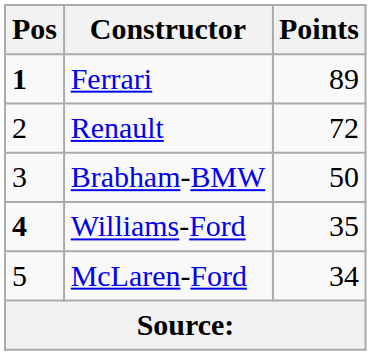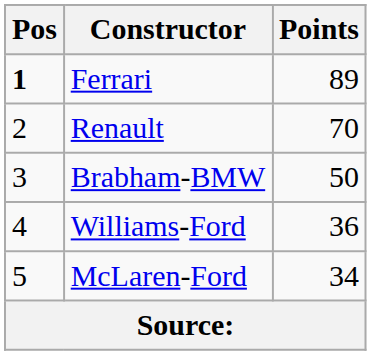Renault | Points: 72 -> 70
Williams-Ford | Pos: bold -> normal
Williams-Ford | Points: 35 -> 36
